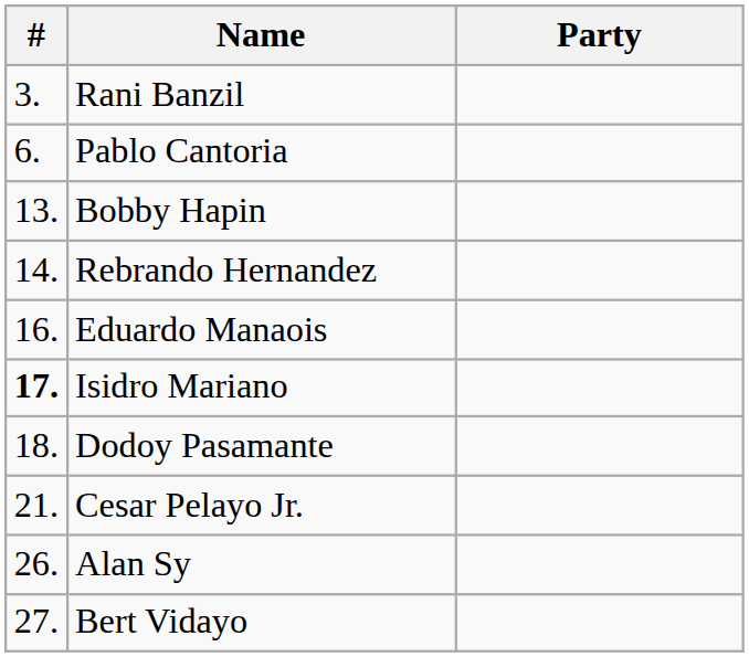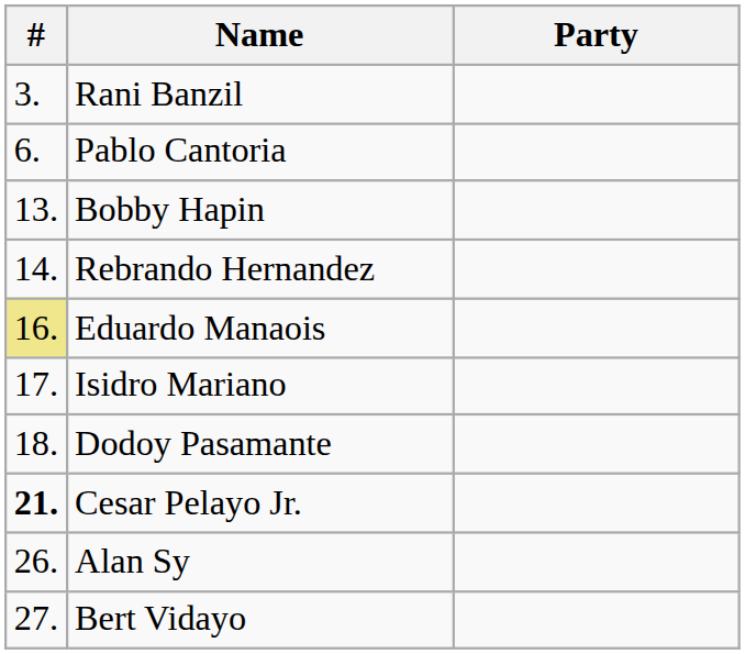Eduardo Manaois | #: no background -> khaki background
Isidro Mariano | #: bold -> normal
Cesar Pelayo Jr. | #: normal -> bold
